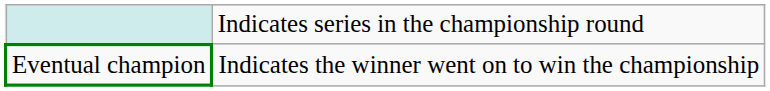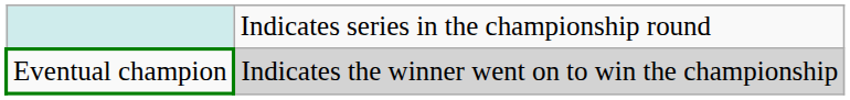Eventual champion | column 2: no background -> lightgrey background
